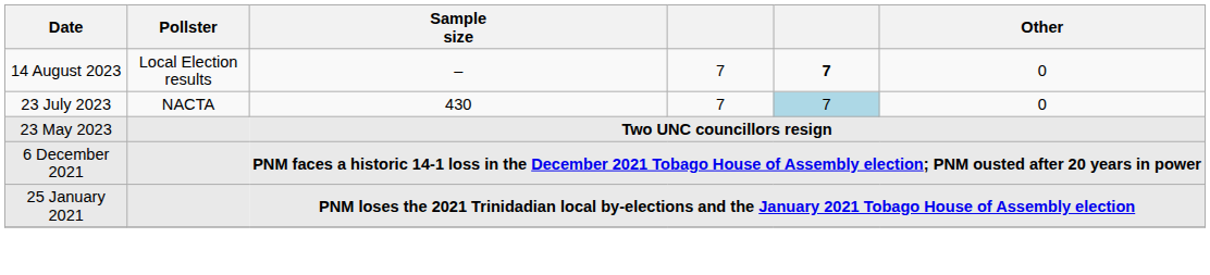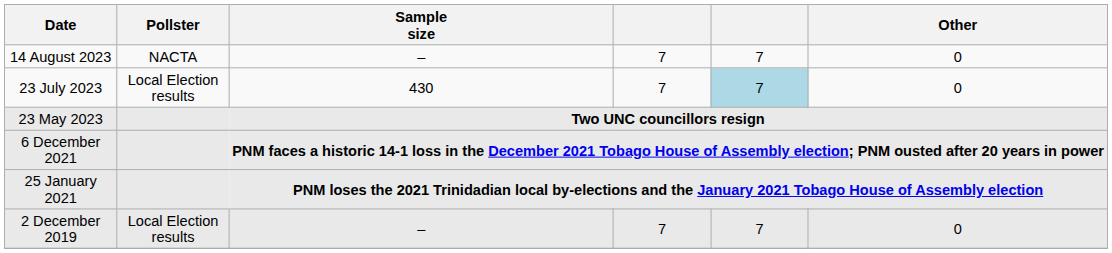14 August 2023 | Pollster: Local Election results -> NACTA
14 August 2023 | column 5: bold -> normal
23 July 2023 | Pollster: NACTA -> Local Election results
+ row: 2 December 2019 | Local Election results | – | 7 | 7 | 0
